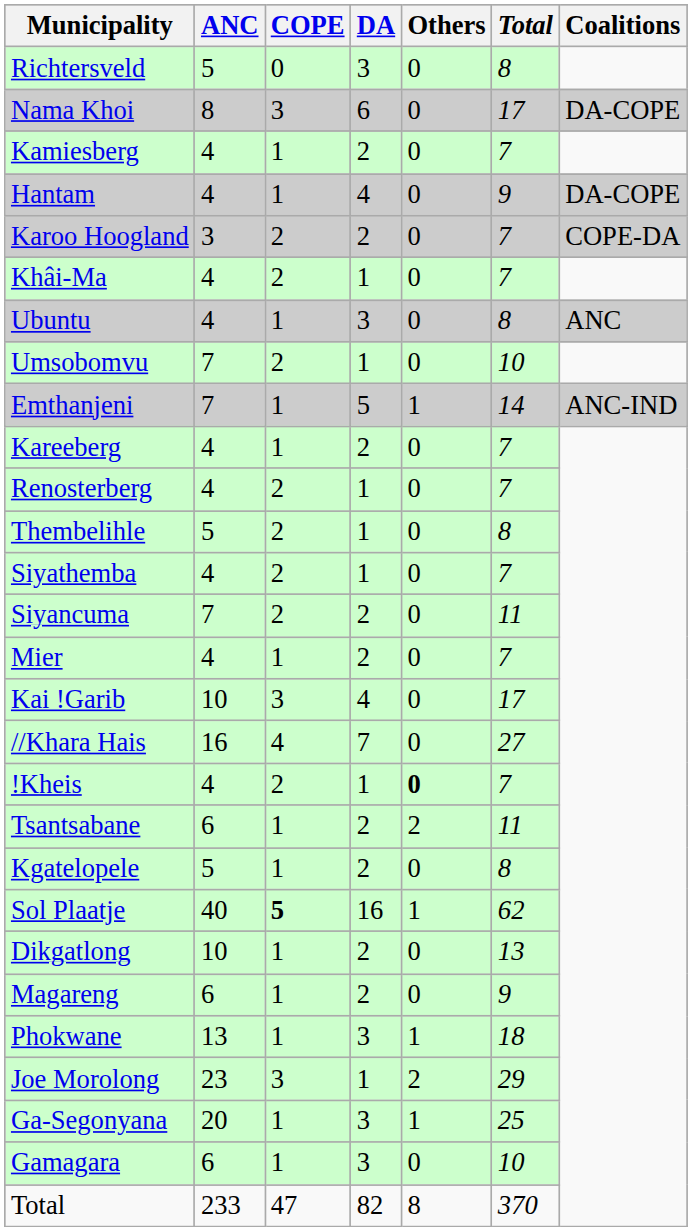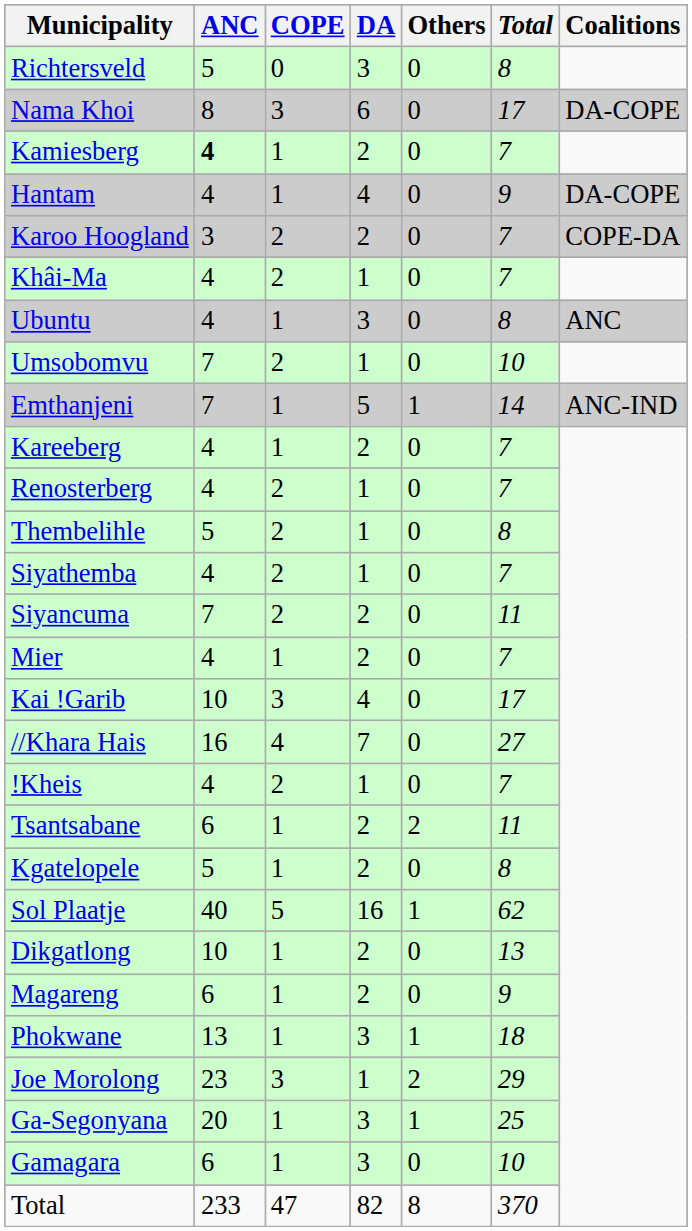Kamiesberg | ANC: normal -> bold
!Kheis | Others: bold -> normal
Sol Plaatje | COPE: bold -> normal
